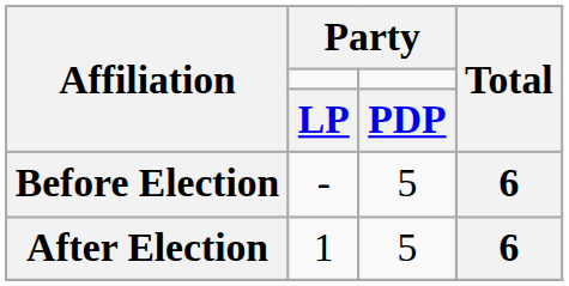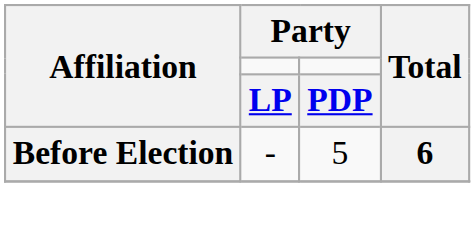- row: After Election | 1 | 5 | 6
